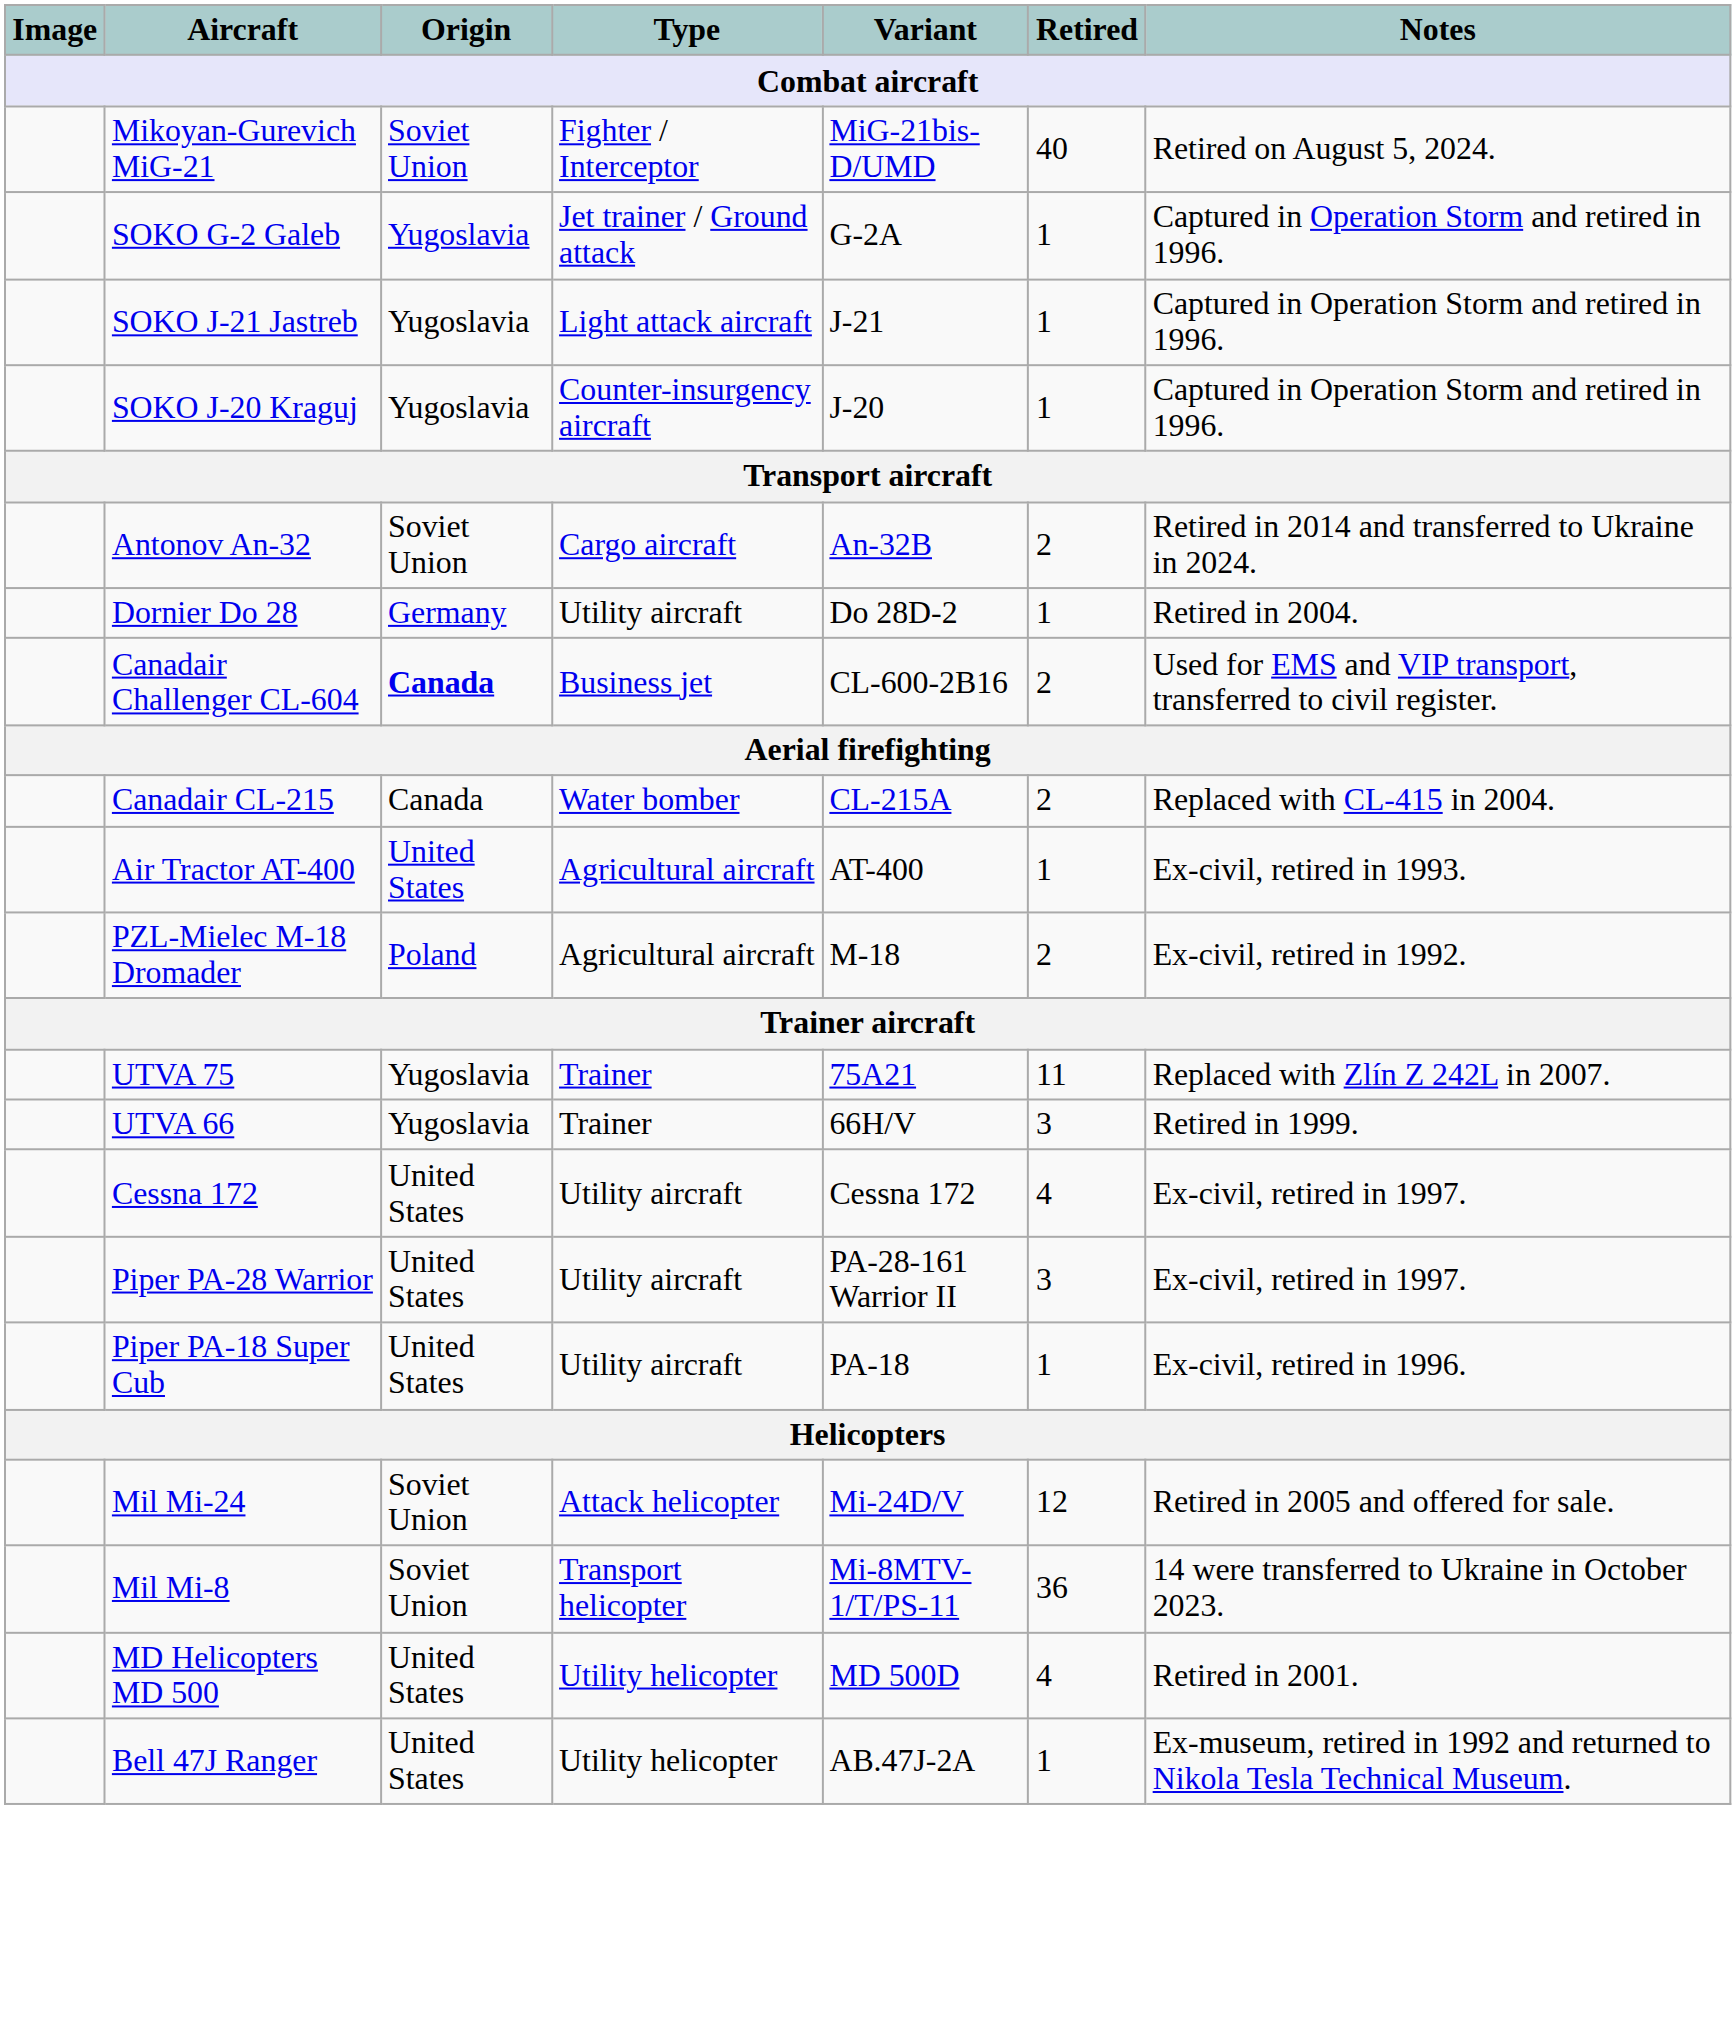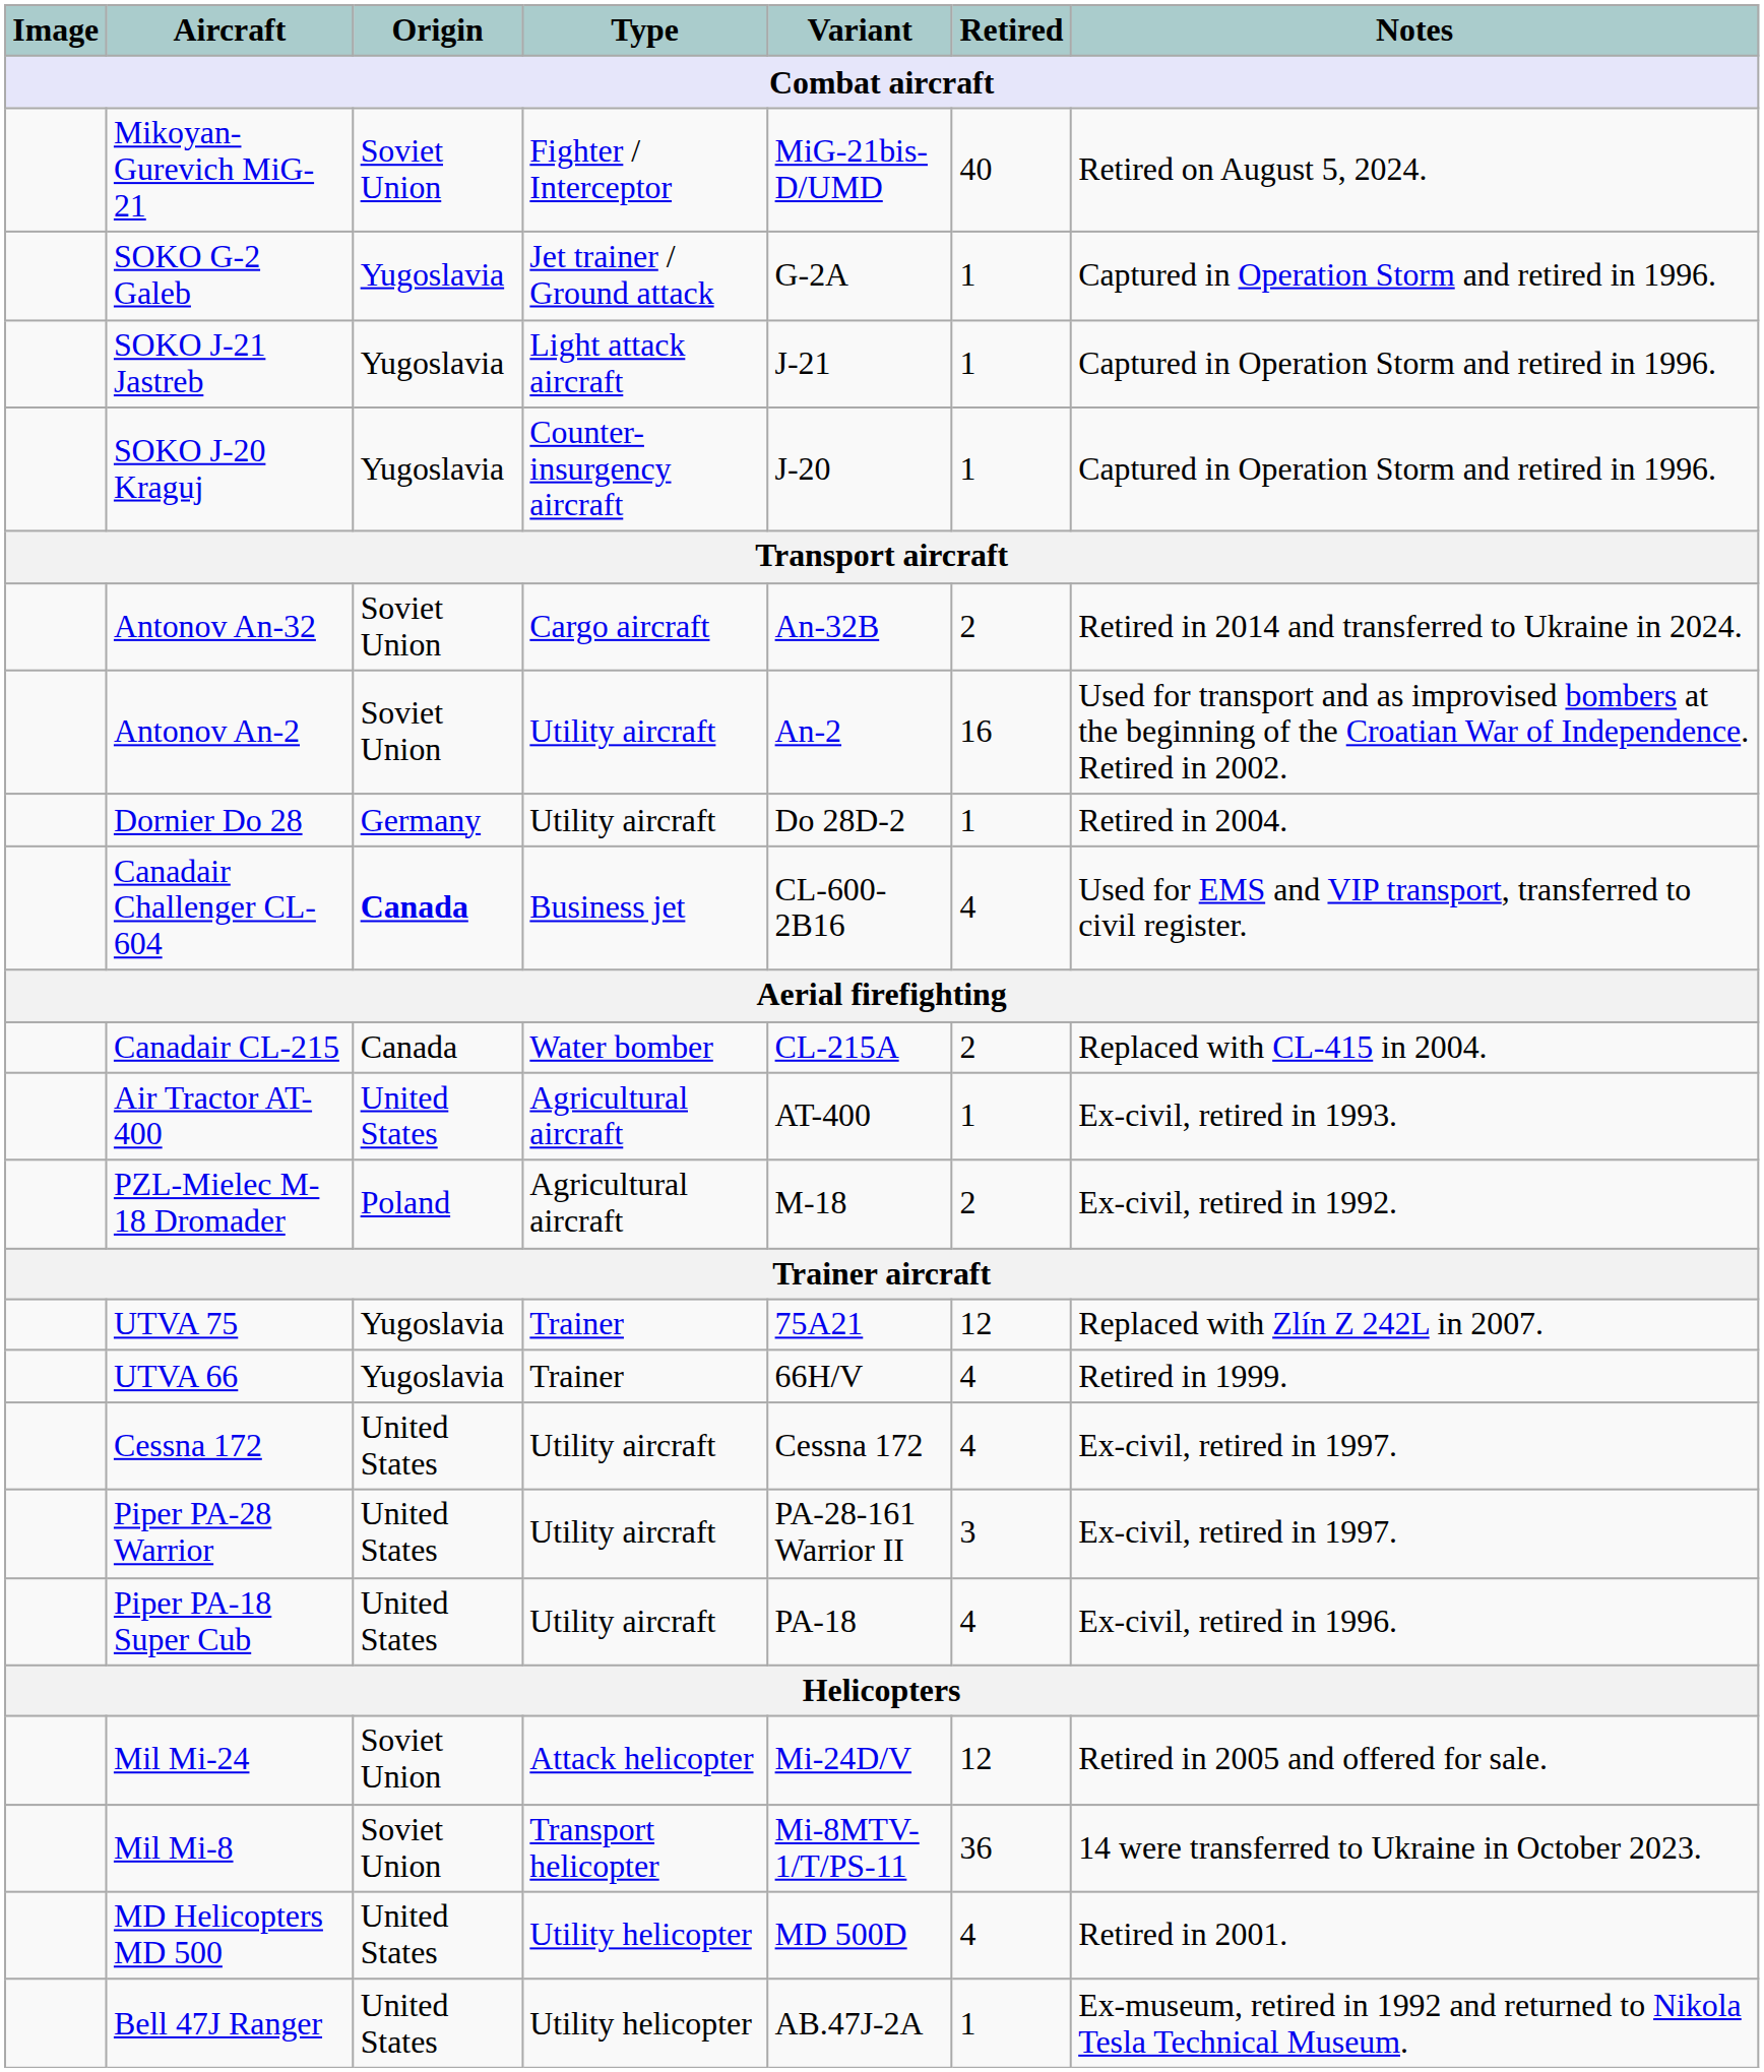+ row: Antonov An-2 | Soviet Union | Utility aircraft | An-2 | 16 | Used for transport and as improvised bombers at the beginning of the Croatian War of Independence. Retired in 2002.
Canadair Challenger CL-604 | Retired: 2 -> 4
UTVA 75 | Retired: 11 -> 12
UTVA 66 | Retired: 3 -> 4
Piper PA-18 Super Cub | Retired: 1 -> 4
